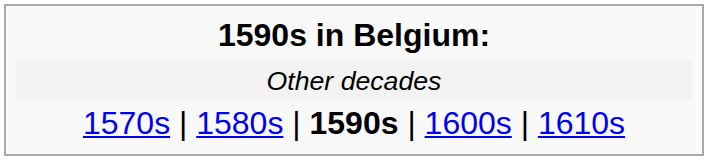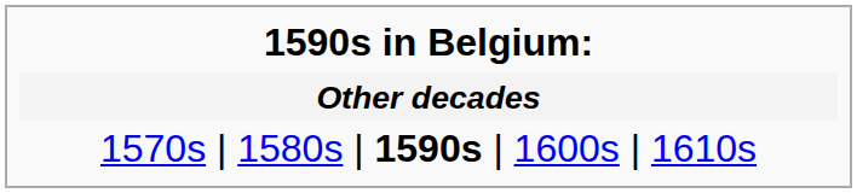row 2 | column 1: normal -> bold
